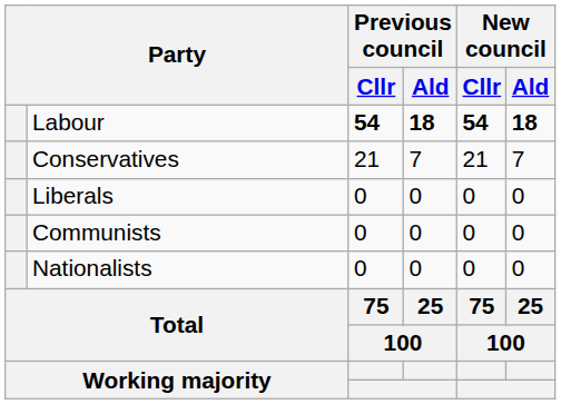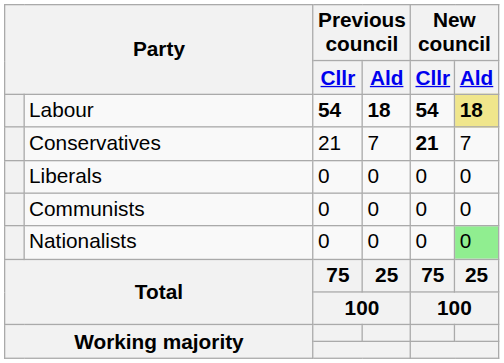Labour | New council / Ald: no background -> khaki background
Conservatives | New council / Cllr: normal -> bold
Nationalists | New council / Ald: no background -> lightgreen background
